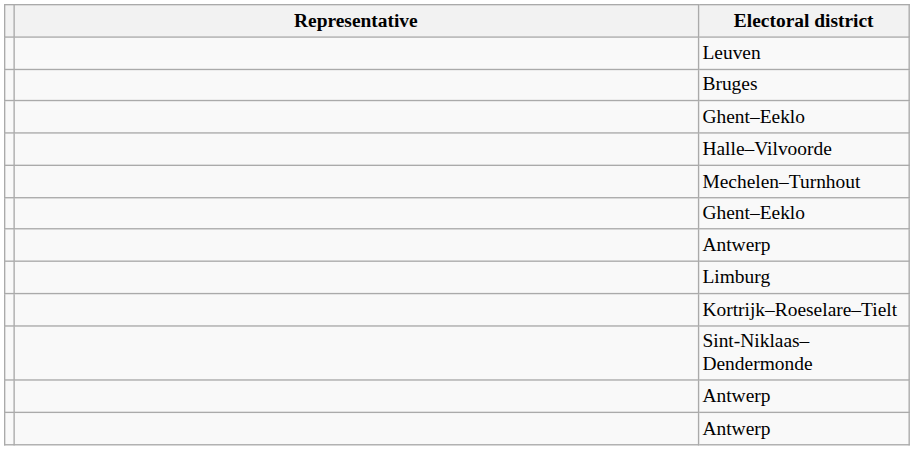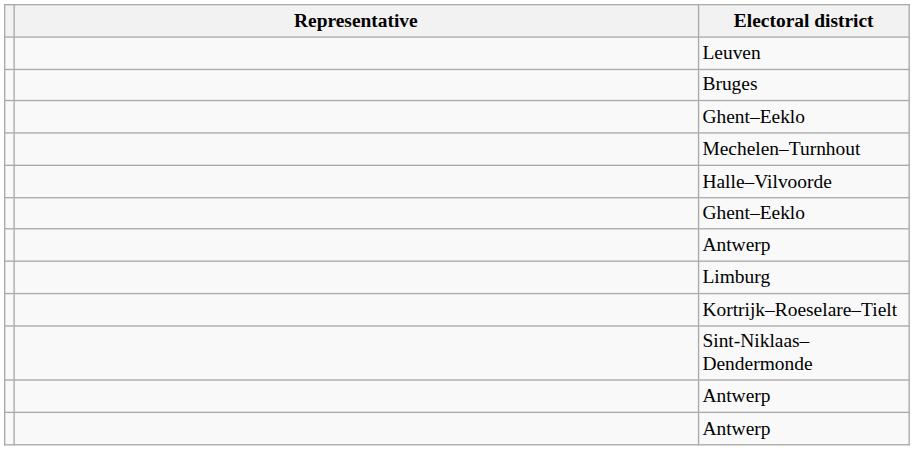rows swapped: Mechelen–Turnhout <-> Halle–Vilvoorde
